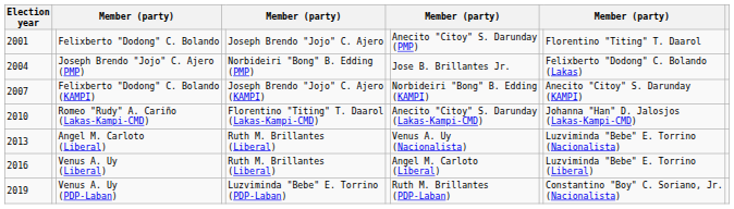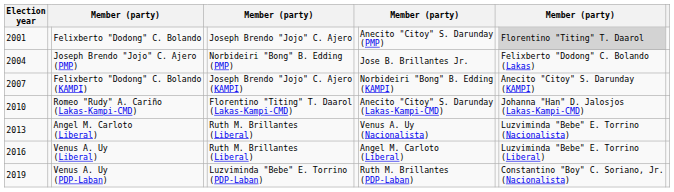Felixberto "Dodong" C. Bolando | column 9: no background -> lightgrey background
